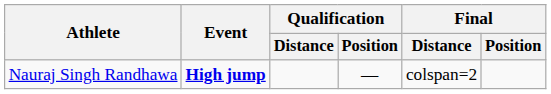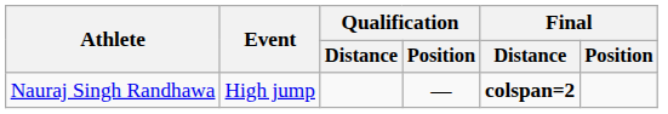Nauraj Singh Randhawa | Event: bold -> normal
Nauraj Singh Randhawa | Final / Distance: normal -> bold
